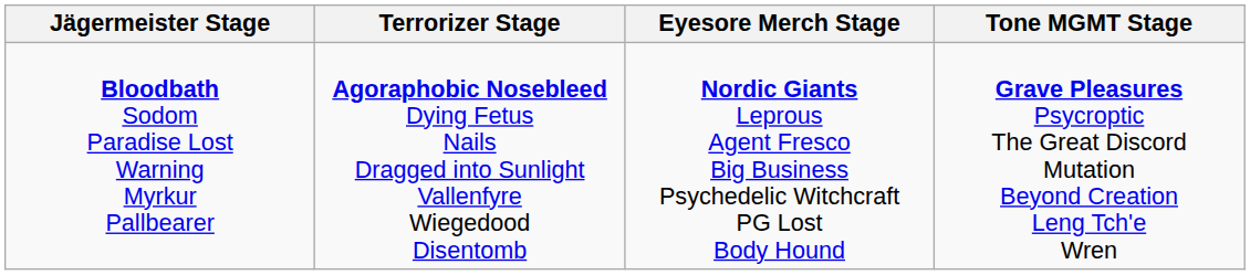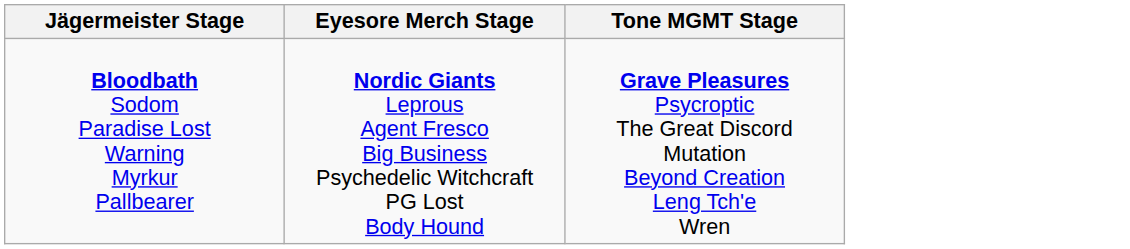- column: Terrorizer Stage | Agoraphobic Nosebleed Dying Fetus Nails Dragged into Sunlight Vallenfyre Wiegedood Disentomb
